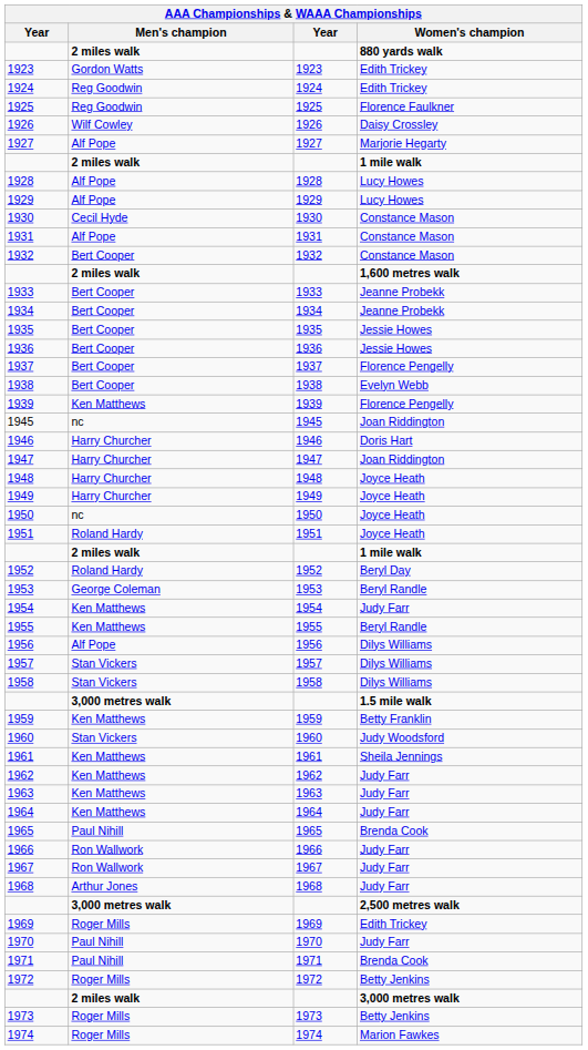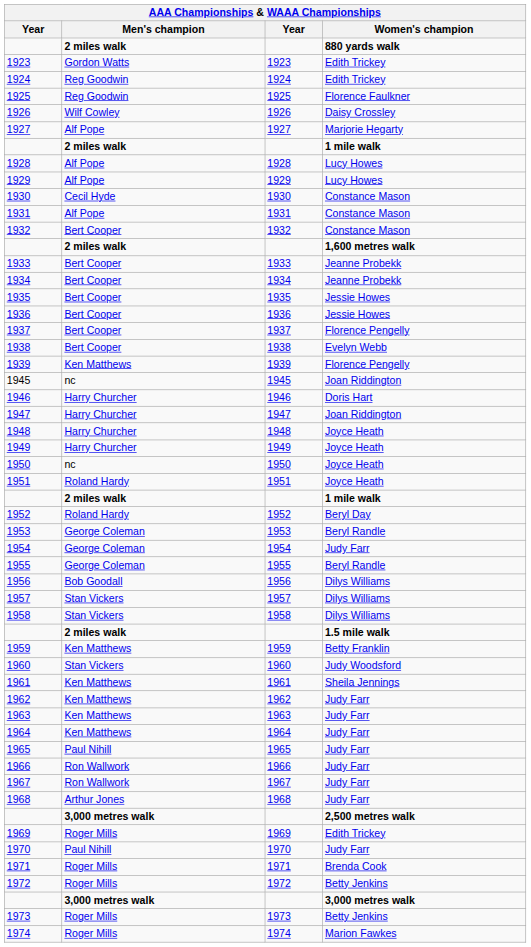row 33 | Men's champion: Ken Matthews -> George Coleman
row 34 | Men's champion: Ken Matthews -> George Coleman
row 35 | Men's champion: Alf Pope -> Bob Goodall
row 38 | Men's champion: 3,000 metres walk -> 2 miles walk
row 45 | Women's champion: Brenda Cook -> Judy Farr
row 52 | Men's champion: Paul Nihill -> Roger Mills
row 54 | Men's champion: 2 miles walk -> 3,000 metres walk
